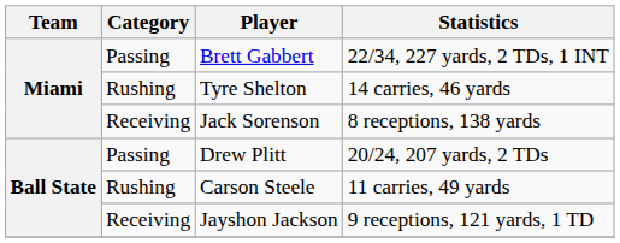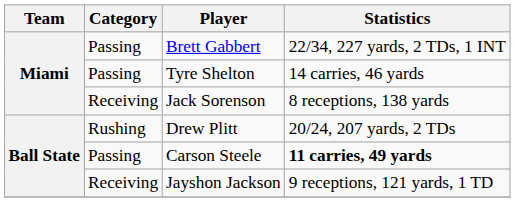Tyre Shelton | Category: Rushing -> Passing
Drew Plitt | Category: Passing -> Rushing
Carson Steele | Category: Rushing -> Passing
Carson Steele | Statistics: normal -> bold
